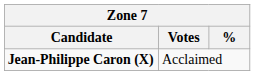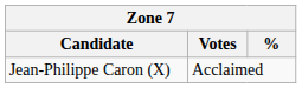Jean-Philippe Caron (X) | Candidate: bold -> normal
